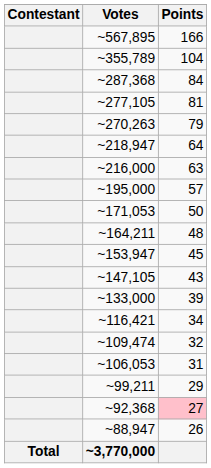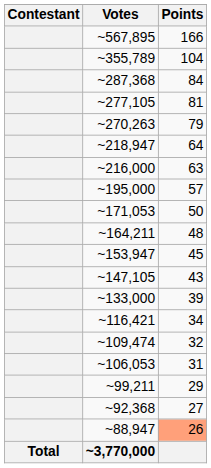~92,368 | Points: pink background -> no background
~88,947 | Points: no background -> lightsalmon background
